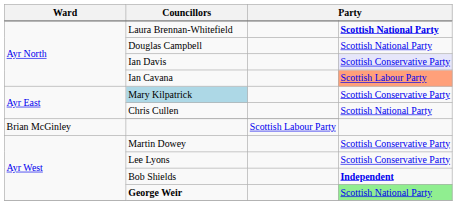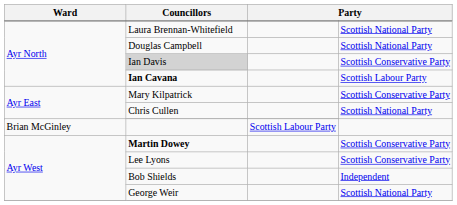Laura Brennan-Whitefield | column 4: bold -> normal
Ian Davis | Councillors: no background -> lightgrey background
Ian Davis | column 4: lavender background -> no background
Ian Cavana | Councillors: normal -> bold
Ian Cavana | column 4: lightsalmon background -> no background
Mary Kilpatrick | Councillors: lightblue background -> no background
Martin Dowey | Councillors: normal -> bold
Bob Shields | column 4: bold -> normal
George Weir | Councillors: bold -> normal
George Weir | column 4: lightgreen background -> no background
